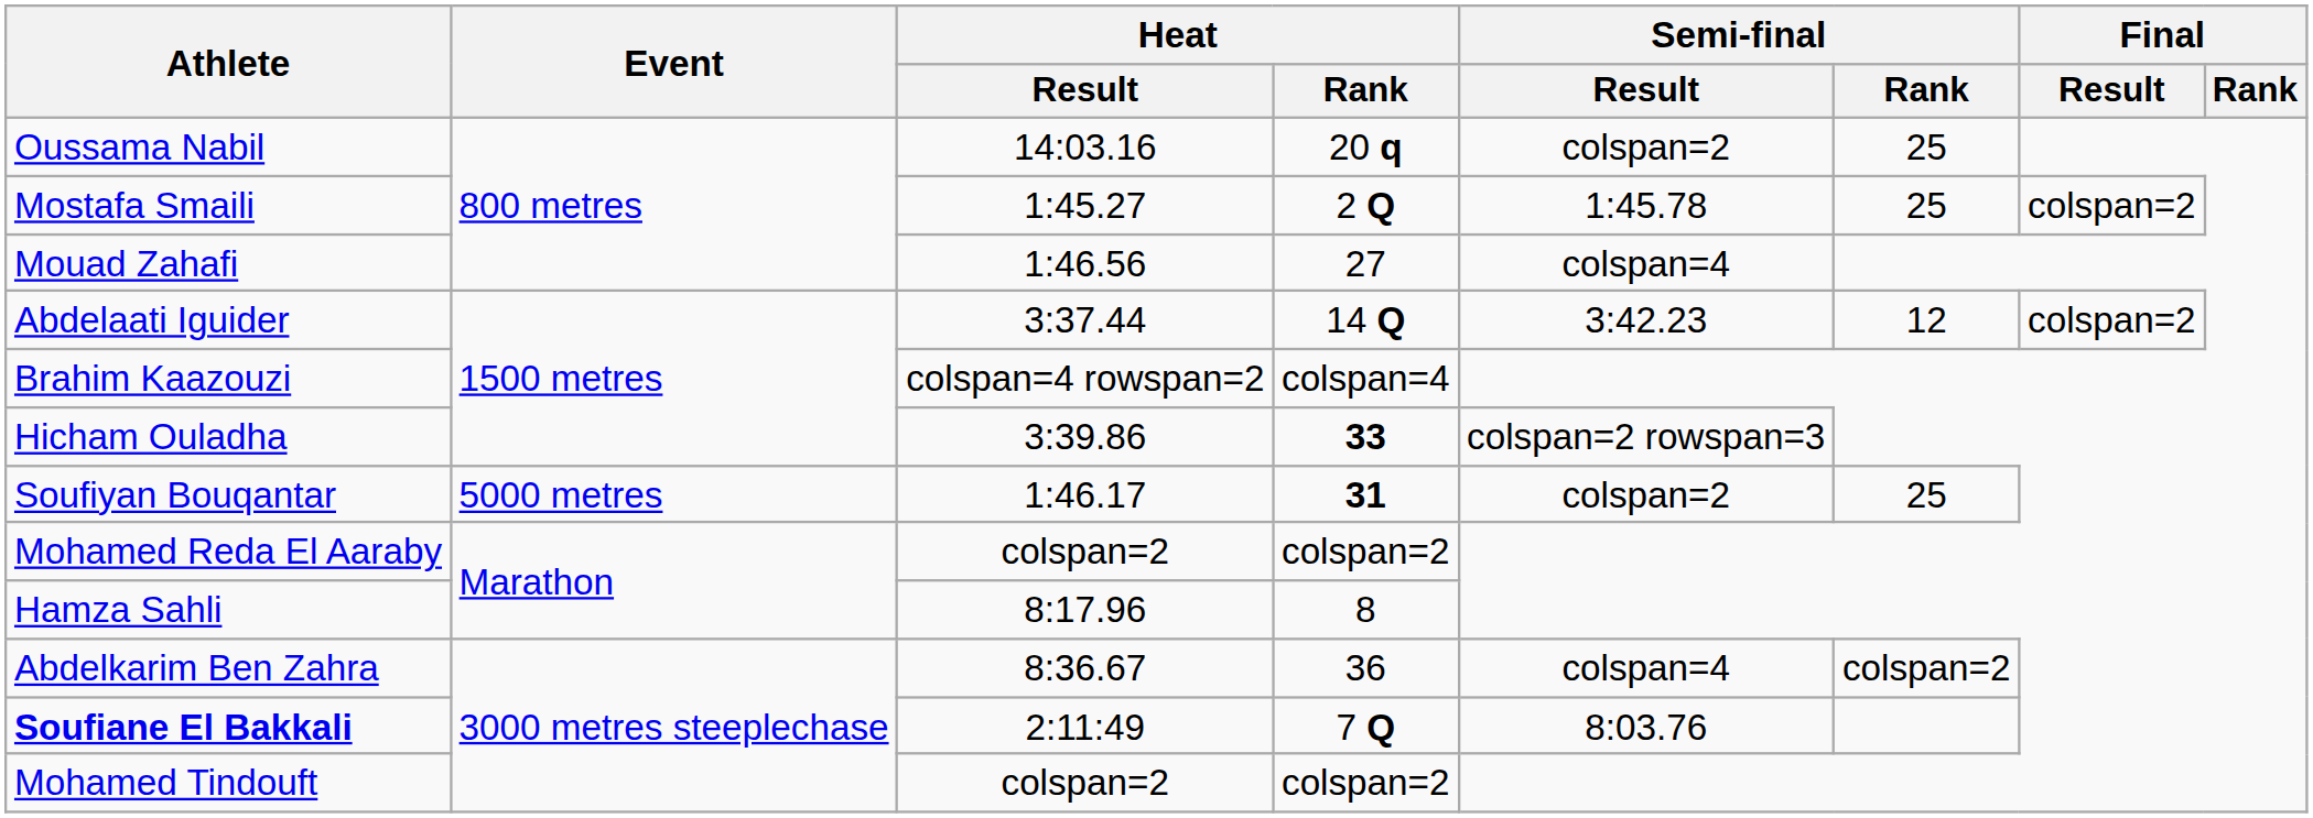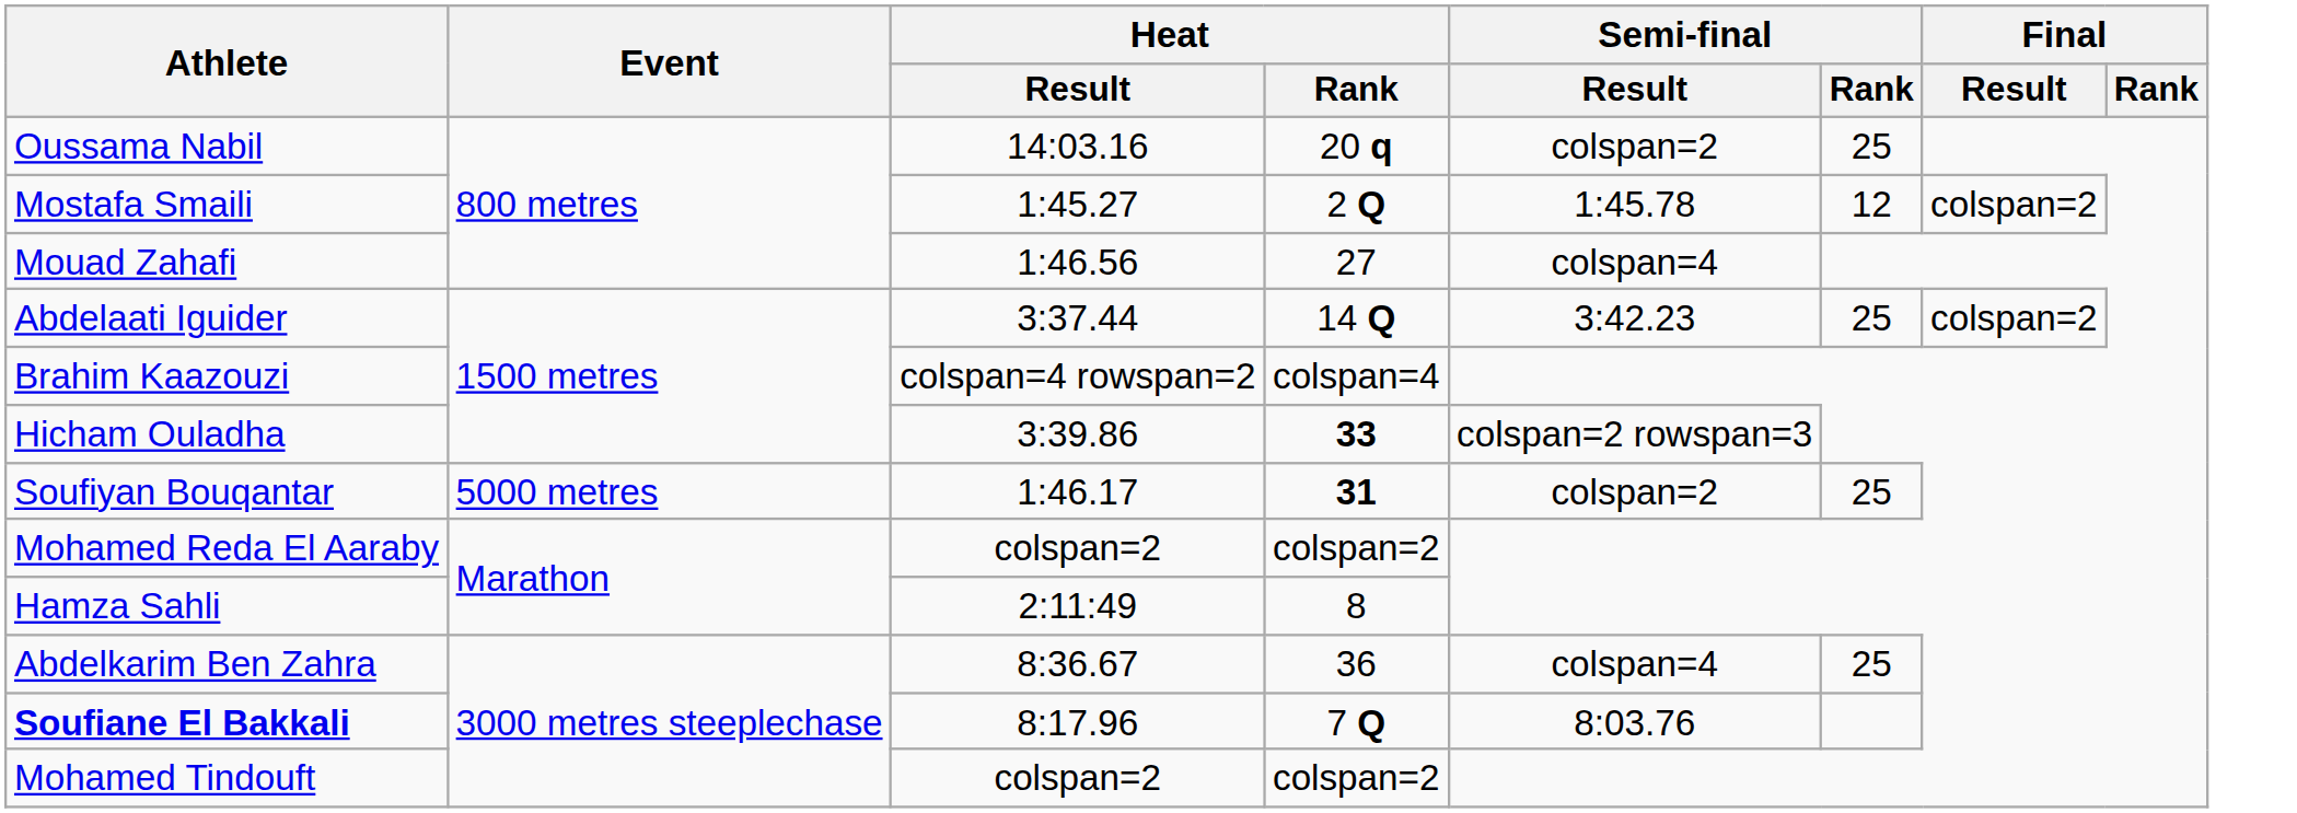Mostafa Smaili | Semi-final / Rank: 25 -> 12
Abdelaati Iguider | Semi-final / Rank: 12 -> 25
Hamza Sahli | Heat / Result: 8:17.96 -> 2:11:49
Abdelkarim Ben Zahra | Semi-final / Rank: colspan=2 -> 25
Soufiane El Bakkali | Heat / Result: 2:11:49 -> 8:17.96
